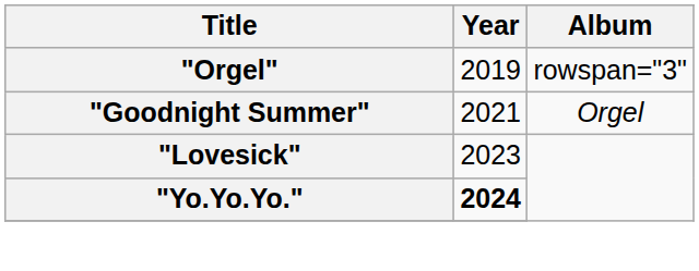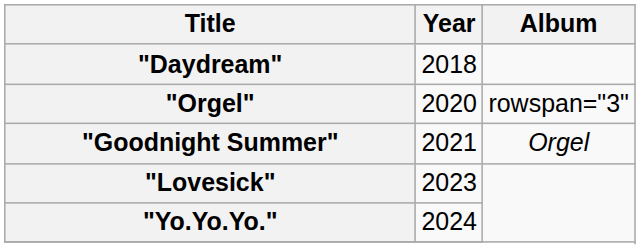+ row: "Daydream" | 2018
"Orgel" | Year: 2019 -> 2020
"Yo.Yo.Yo." | Year: bold -> normal
